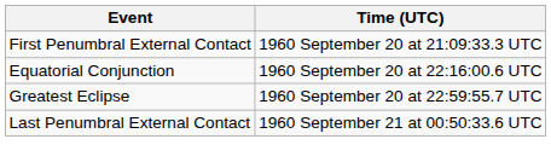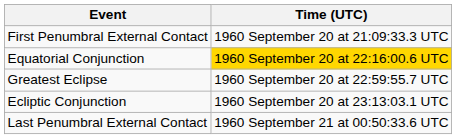Equatorial Conjunction | Time (UTC): no background -> gold background
+ row: Ecliptic Conjunction | 1960 September 20 at 23:13:03.1 UTC
